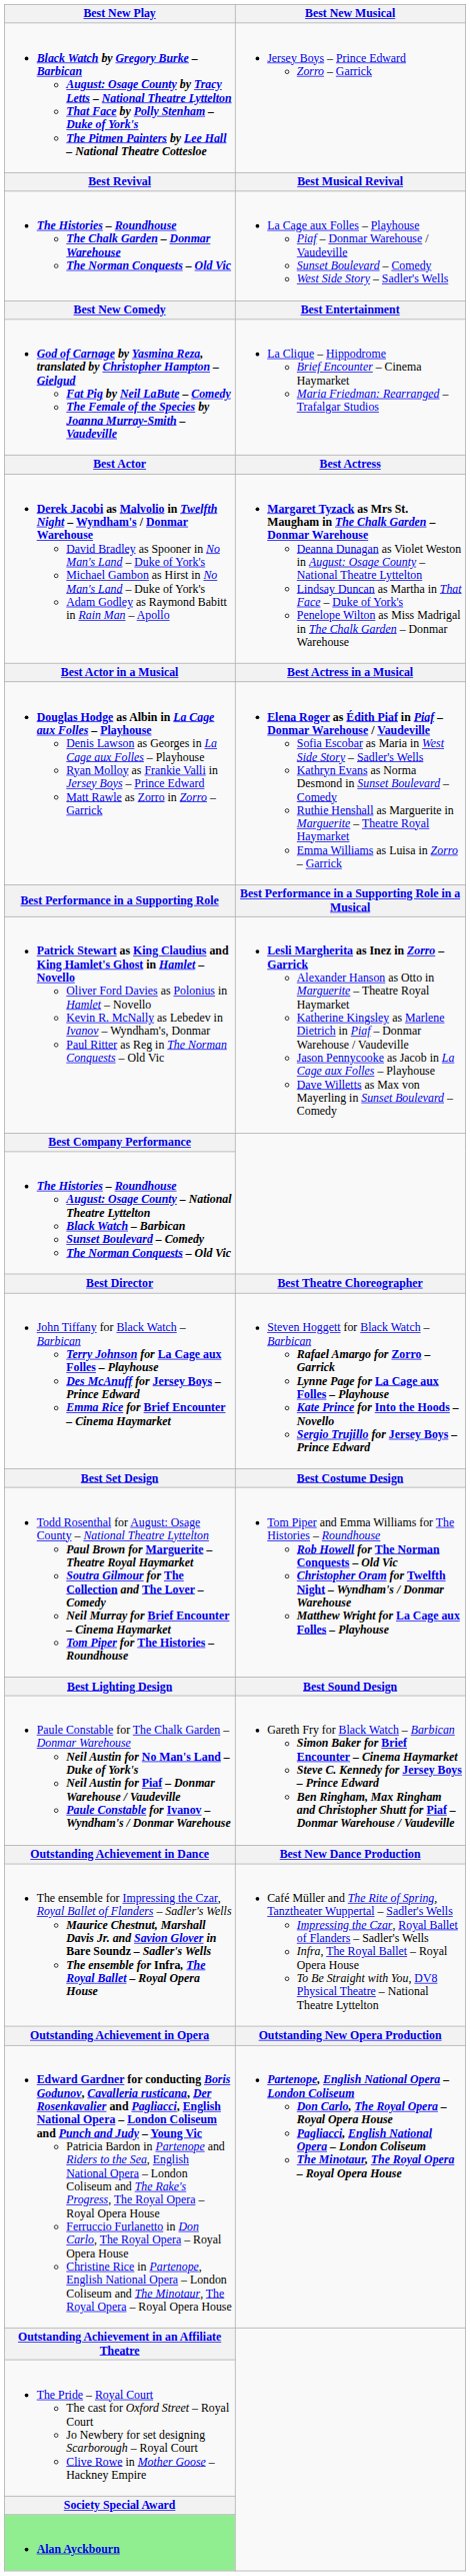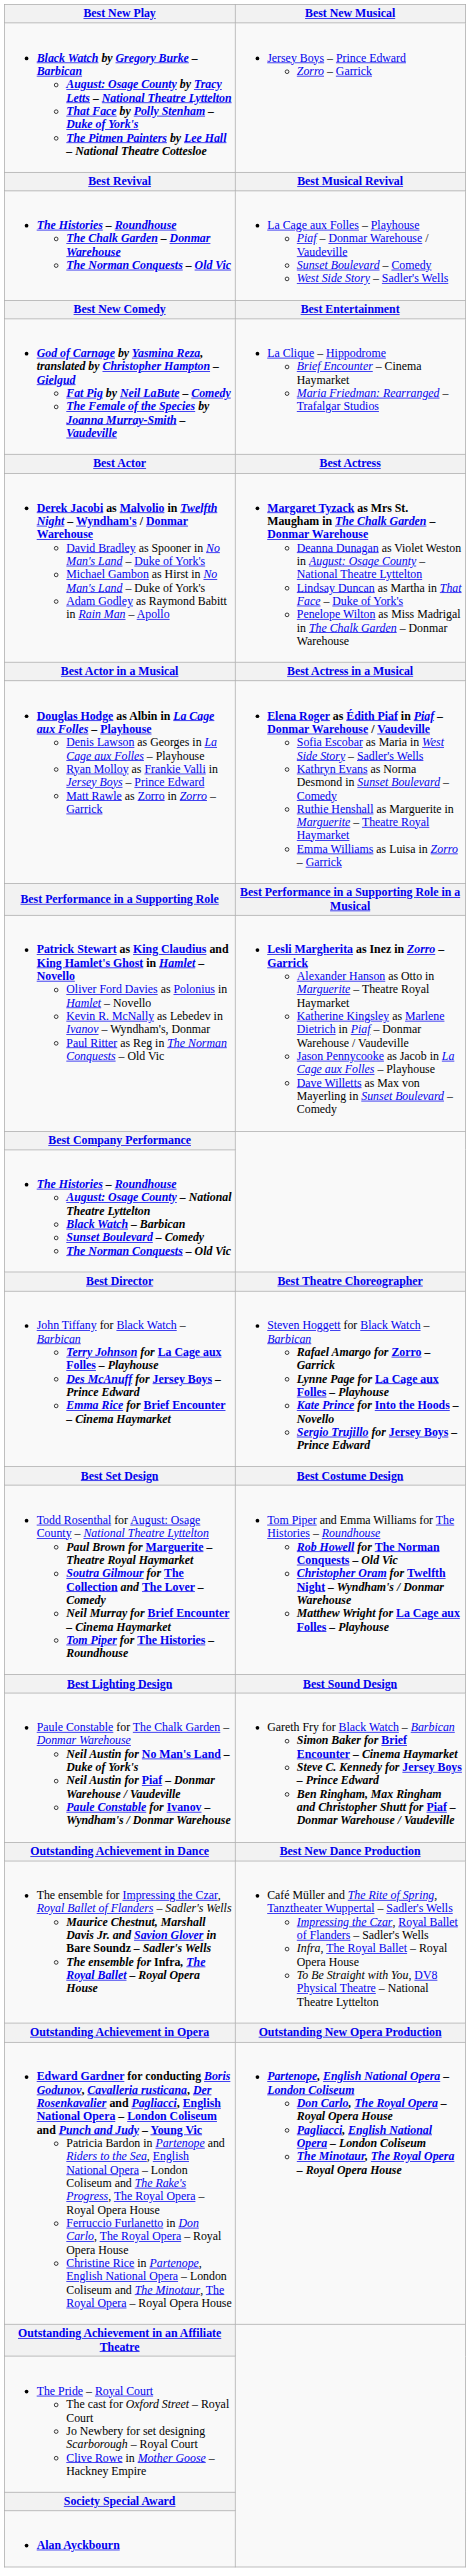Alan Ayckbourn | Best New Play: lightgreen background -> no background
